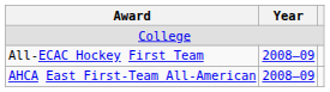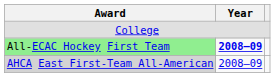All-ECAC Hockey First Team | Award: no background -> lightgreen background
All-ECAC Hockey First Team | Year: normal -> bold
AHCA East First-Team All-American | Award: no background -> lightgrey background
